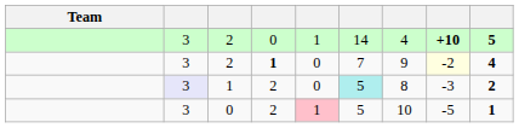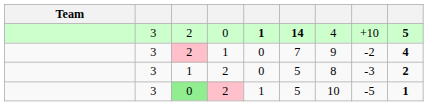row 2 | column 5: normal -> bold
row 2 | column 6: normal -> bold
row 2 | column 8: bold -> normal
row 3 | column 3: no background -> pink background
row 3 | column 4: bold -> normal
row 3 | column 8: lightyellow background -> no background
row 4 | column 2: lavender background -> no background
row 4 | column 6: paleturquoise background -> no background
row 5 | column 3: no background -> lightgreen background
row 5 | column 4: no background -> pink background
row 5 | column 5: pink background -> no background
